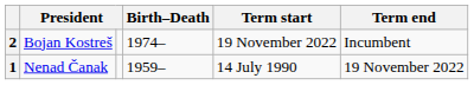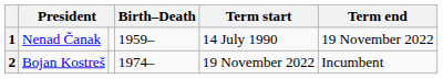rows swapped: 1 <-> 2
